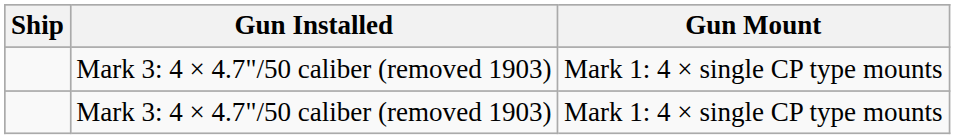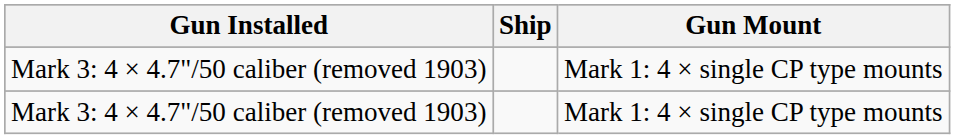columns swapped: Ship <-> Gun Installed
